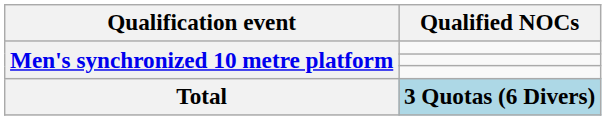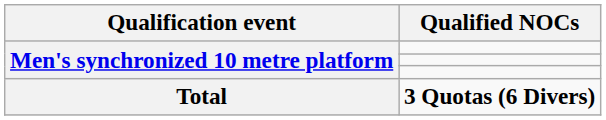row 5 | Qualified NOCs: lightblue background -> no background
